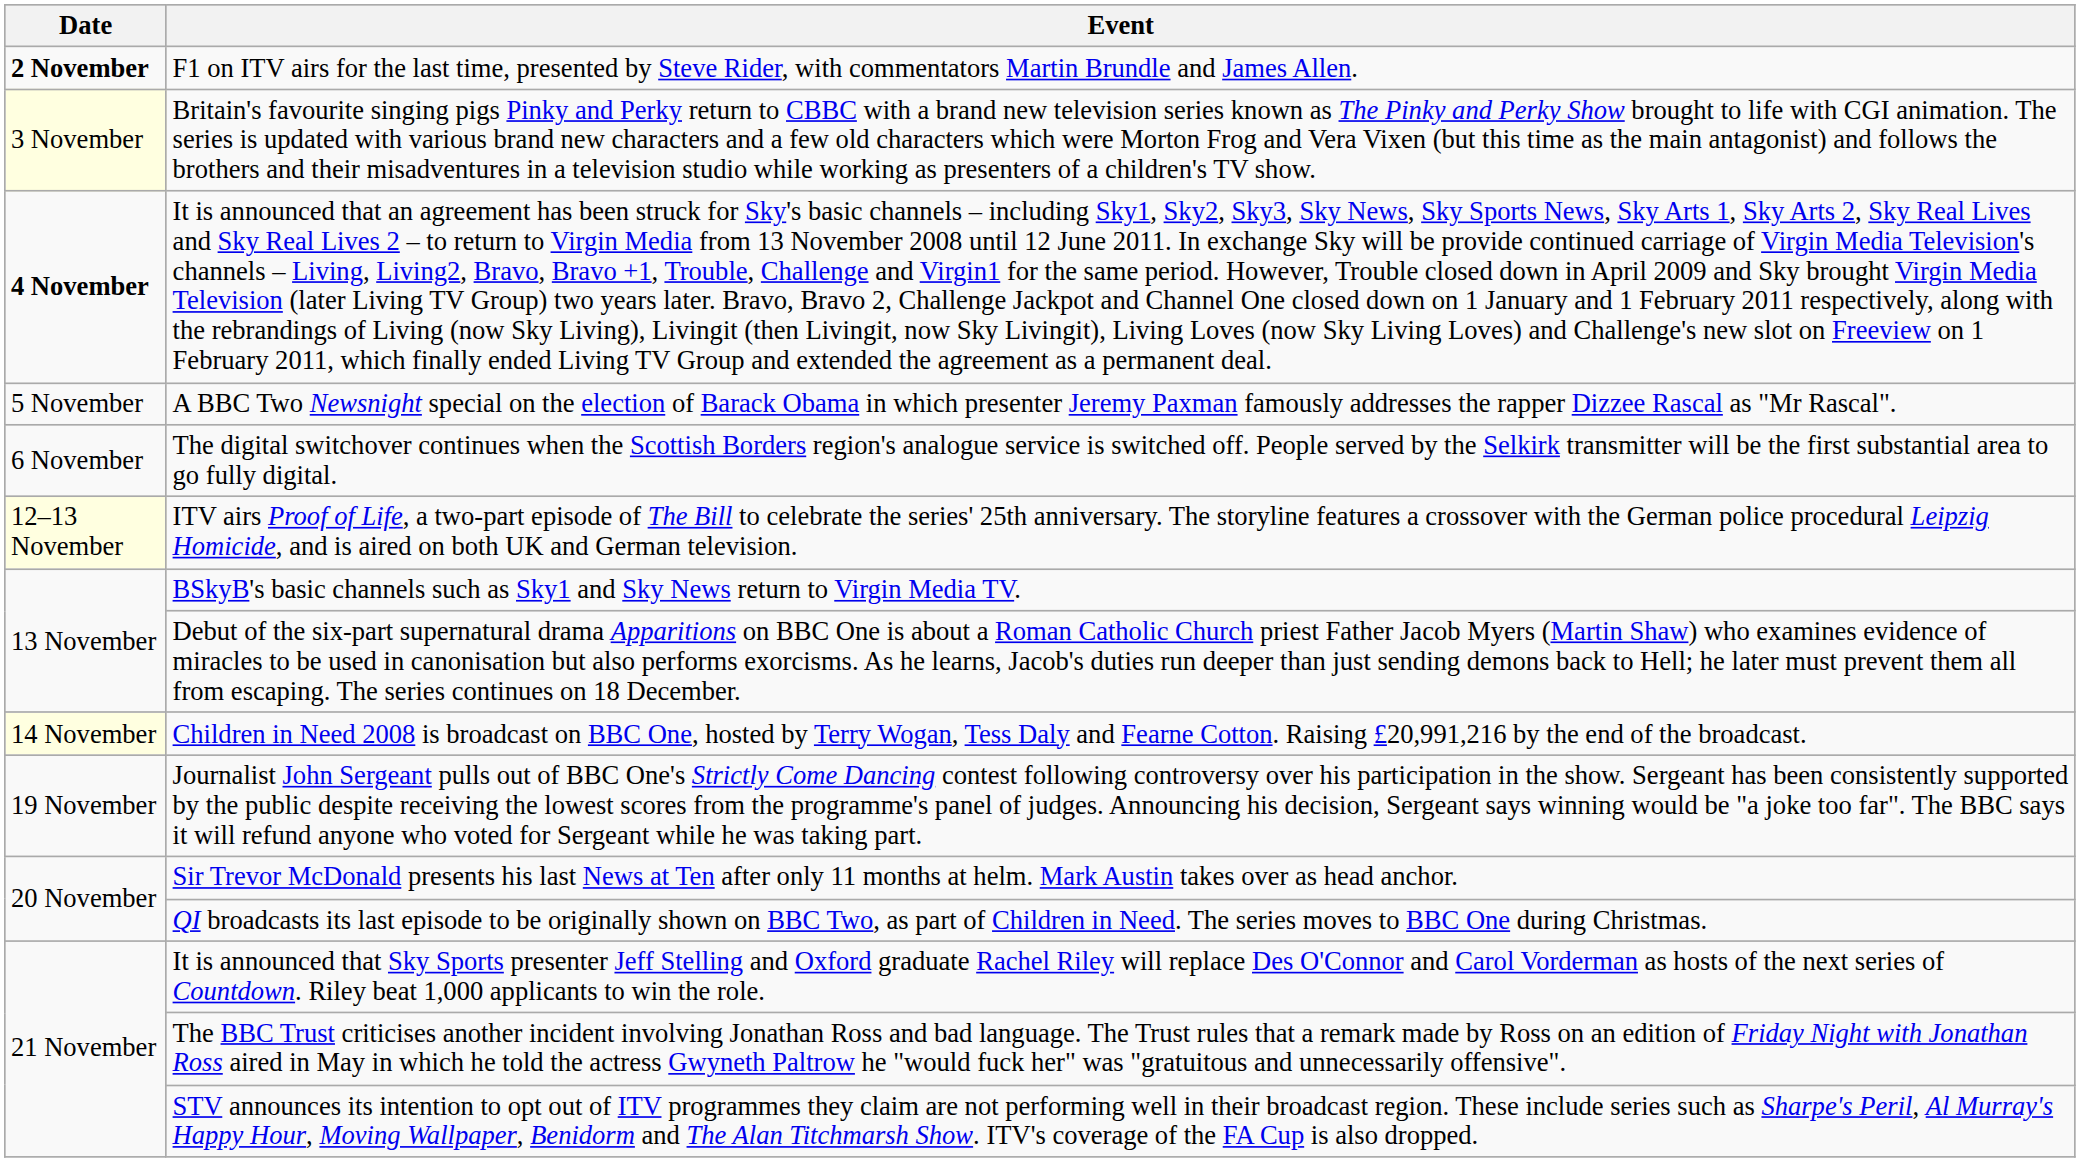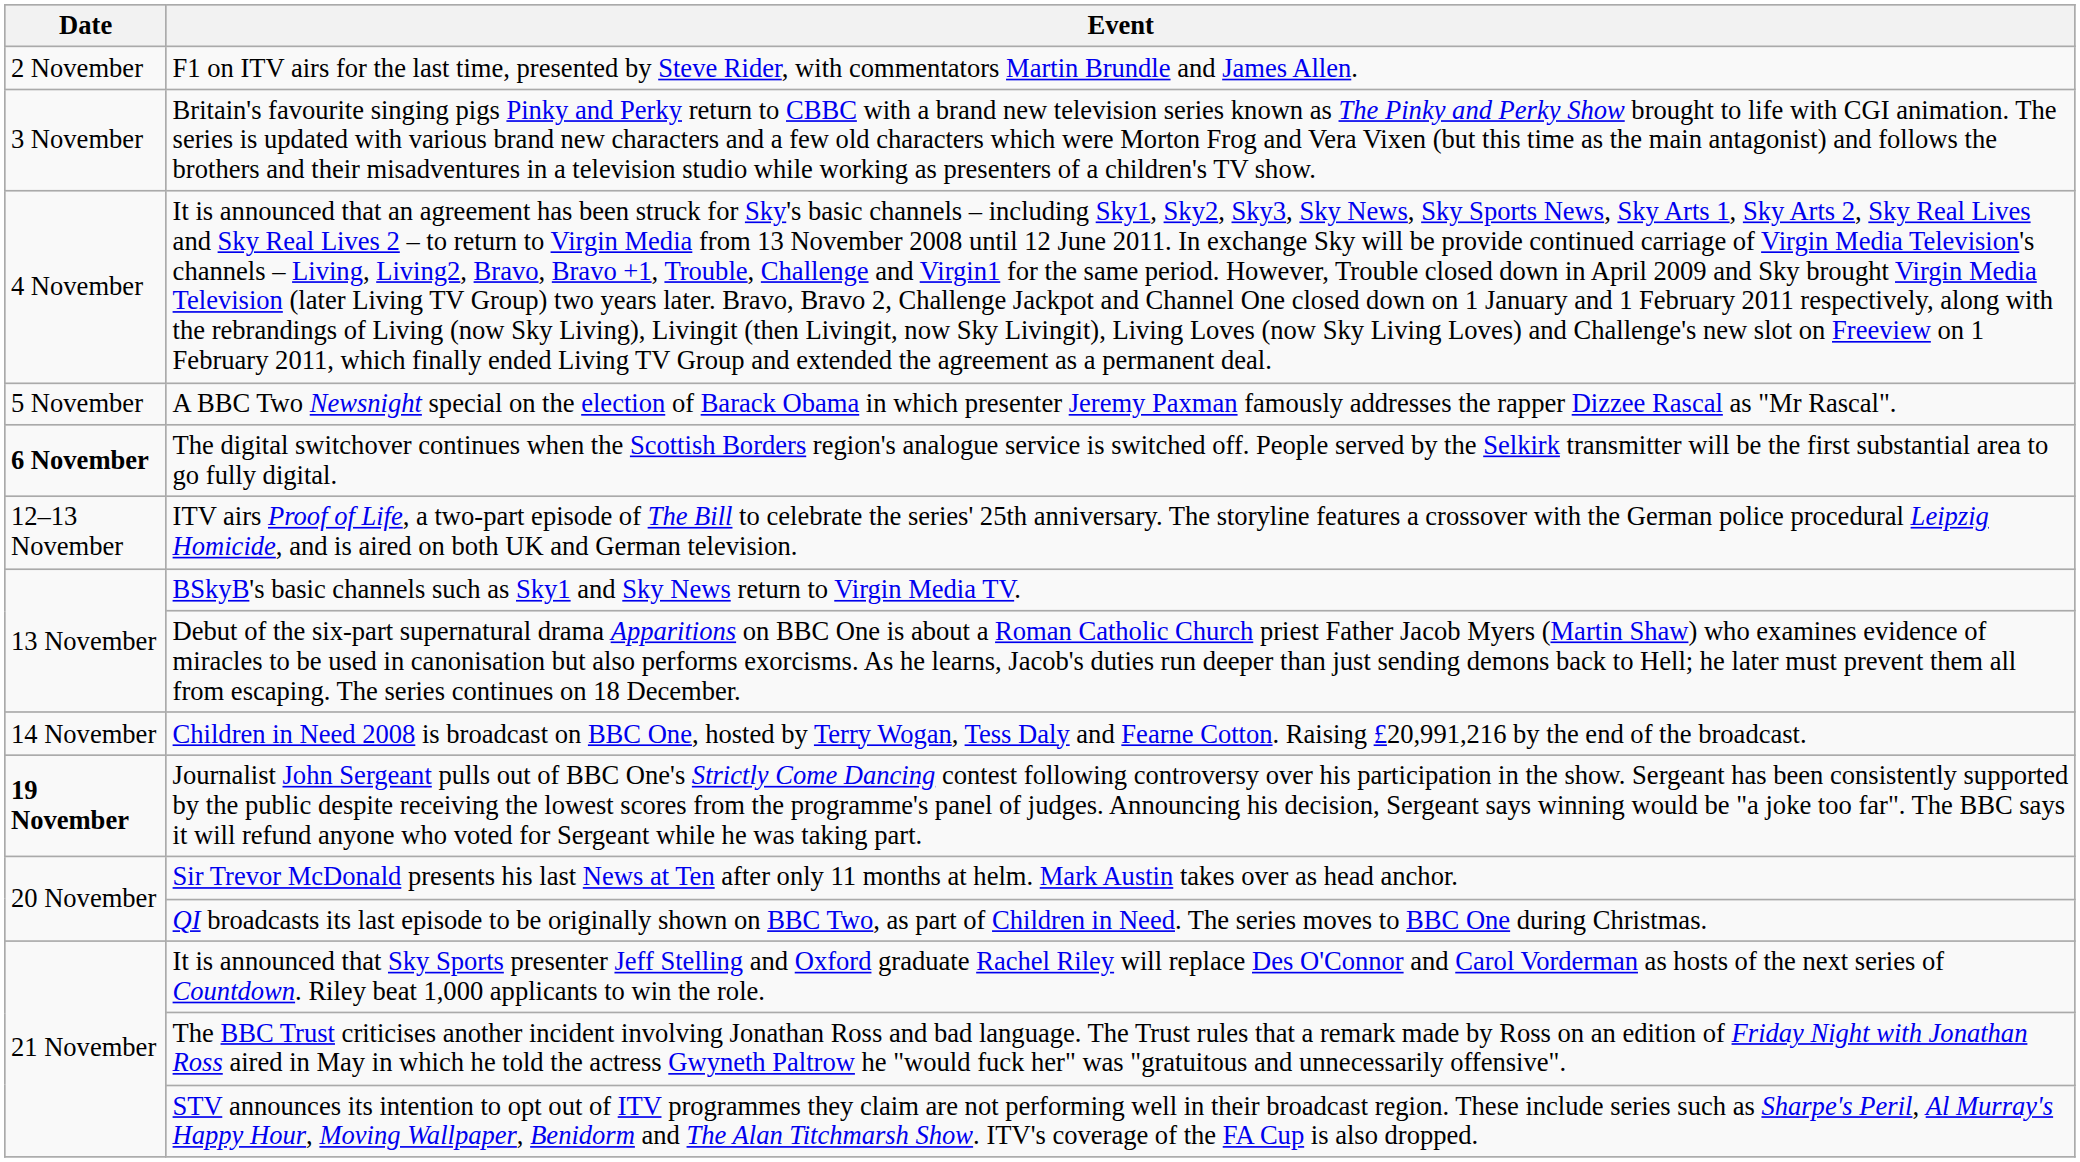row 2 | Date: bold -> normal
row 3 | Date: lightyellow background -> no background
row 4 | Date: bold -> normal
row 6 | Date: normal -> bold
row 7 | Date: lightyellow background -> no background
row 10 | Date: lightyellow background -> no background
row 11 | Date: normal -> bold
